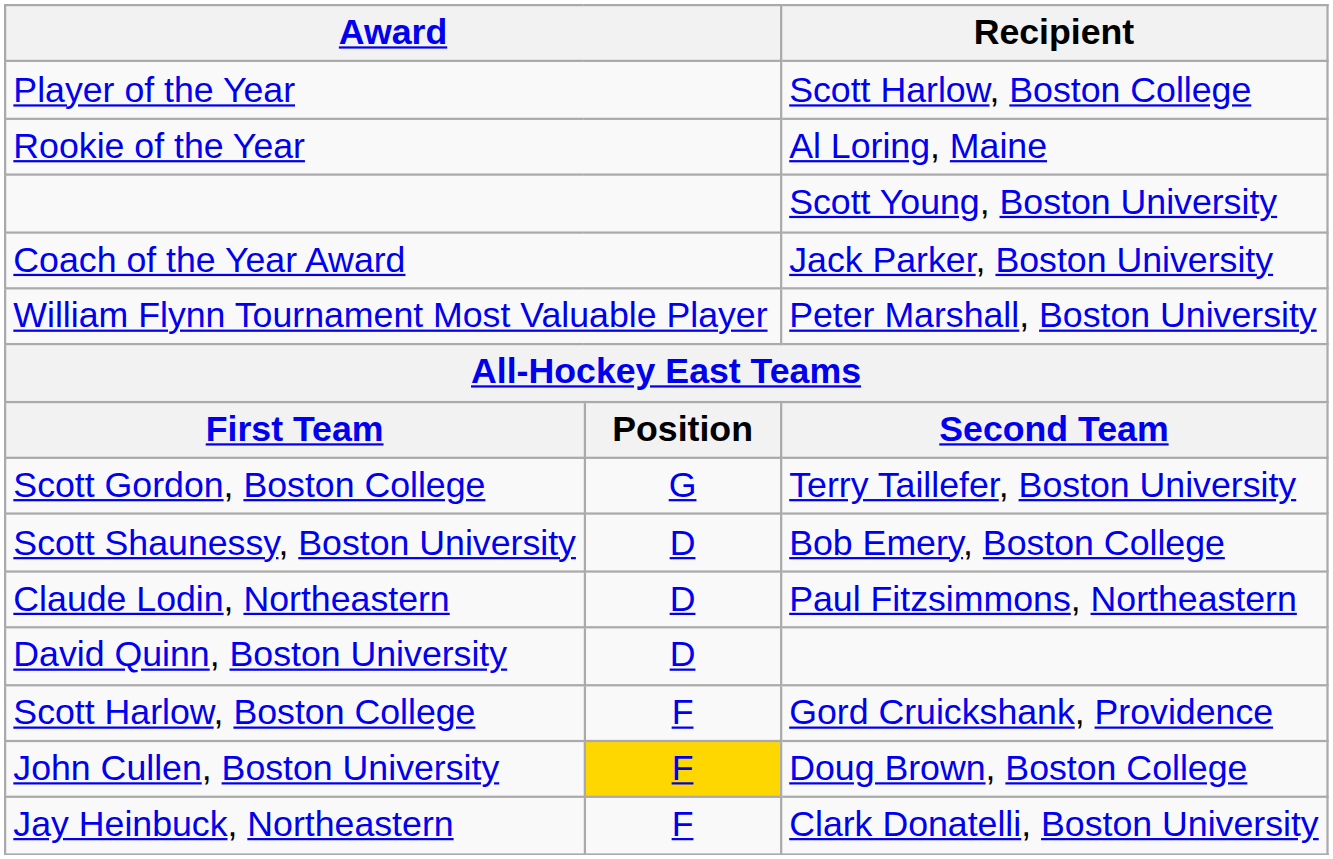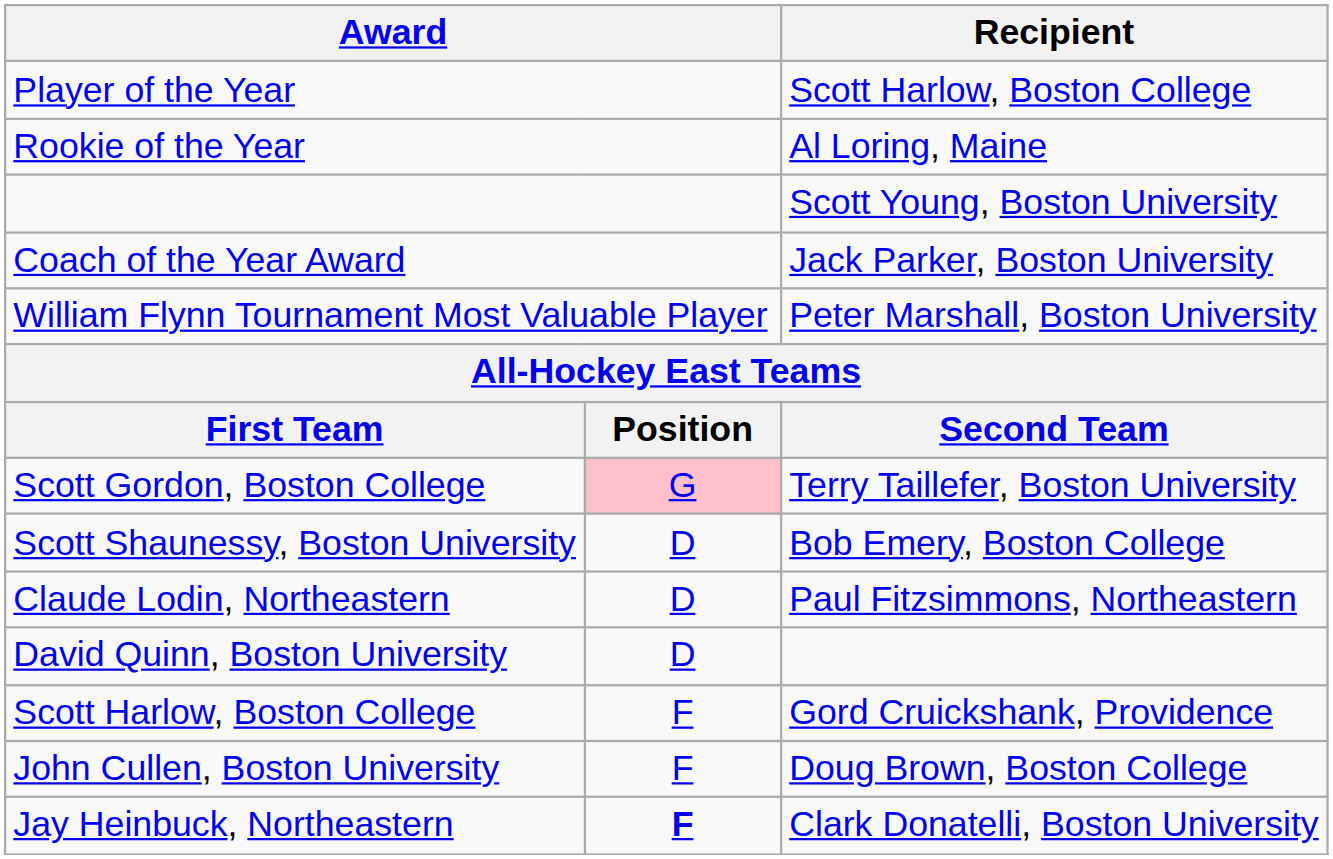Scott Gordon, Boston College | column 2: no background -> pink background
John Cullen, Boston University | column 2: gold background -> no background
Jay Heinbuck, Northeastern | column 2: normal -> bold
